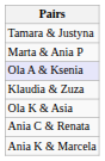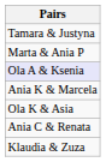row 5 | column 1: Klaudia & Zuza -> Ania K & Marcela
row 8 | column 1: Ania K & Marcela -> Klaudia & Zuza
